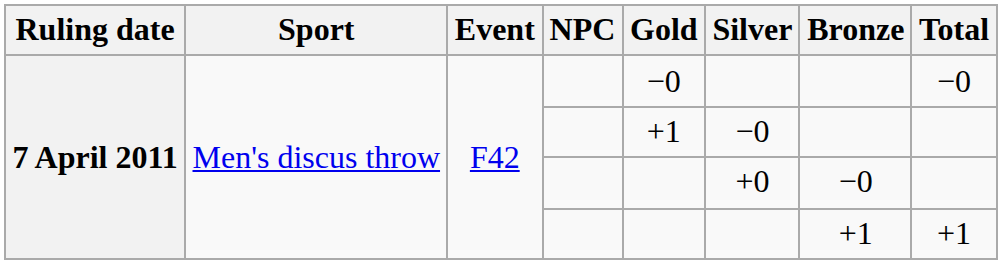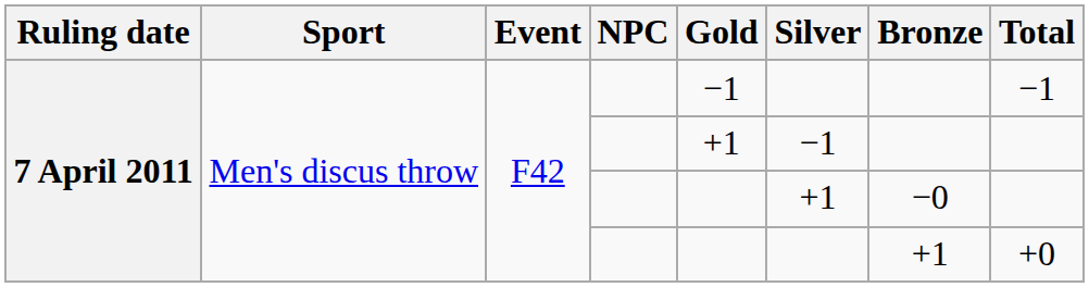row 2 | Gold: −0 -> −1
row 2 | Total: −0 -> −1
row 3 | Silver: −0 -> −1
row 4 | Silver: +0 -> +1
row 5 | Total: +1 -> +0
